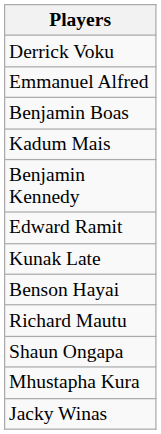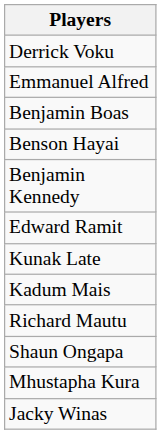row 5 | column 1: Kadum Mais -> Benson Hayai
row 9 | column 1: Benson Hayai -> Kadum Mais
